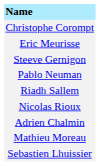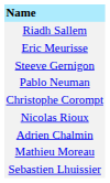row 2 | column 1: Christophe Corompt -> Riadh Sallem
row 6 | column 1: Riadh Sallem -> Christophe Corompt
